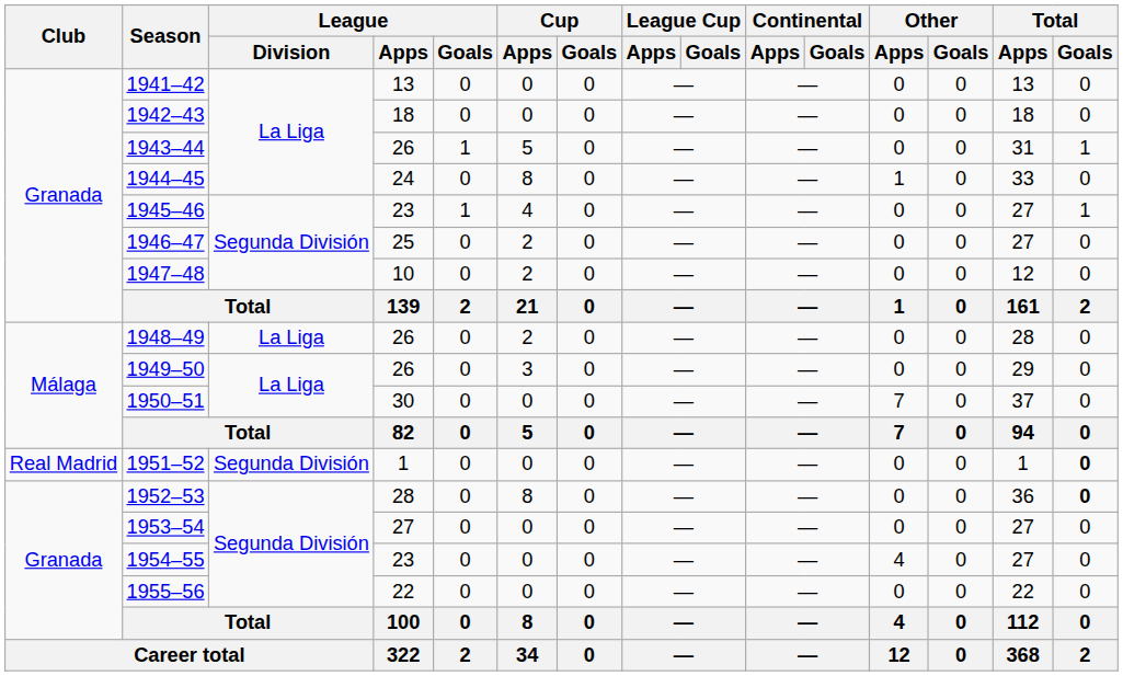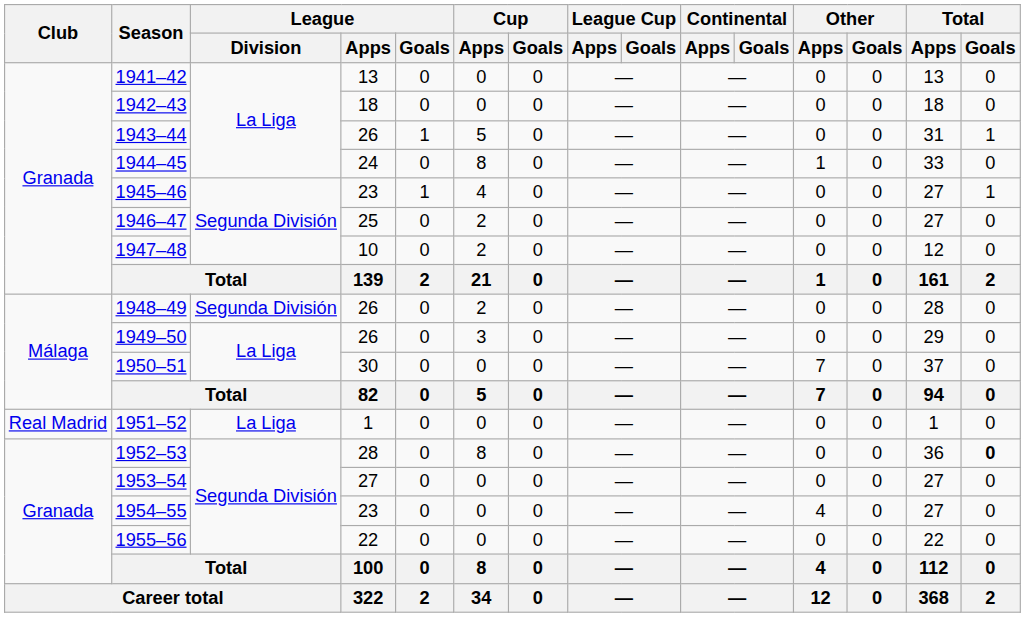1948–49 | League / Division: La Liga -> Segunda División
1951–52 | League / Division: Segunda División -> La Liga
1951–52 | Total / Goals: bold -> normal
